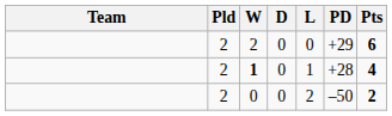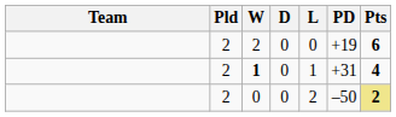row 2 | PD: +29 -> +19
row 3 | PD: +28 -> +31
row 4 | Pts: no background -> khaki background
